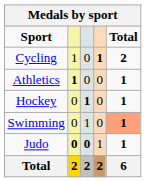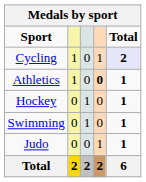Cycling | column 4: bold -> normal
Cycling | Total: no background -> lavender background
Athletics | column 2: bold -> normal
Athletics | column 4: normal -> bold
Hockey | column 3: bold -> normal
Swimming | Total: lightsalmon background -> no background
Judo | column 2: bold -> normal
Judo | column 3: bold -> normal
